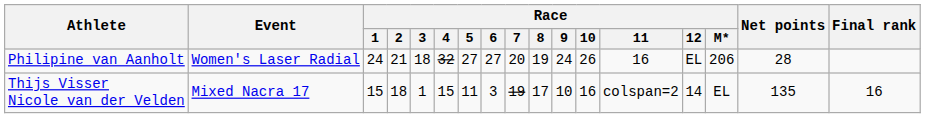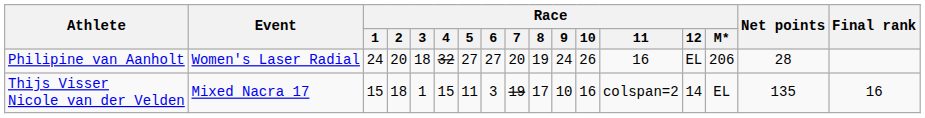Philipine van Aanholt | Race / 2: 21 -> 20
